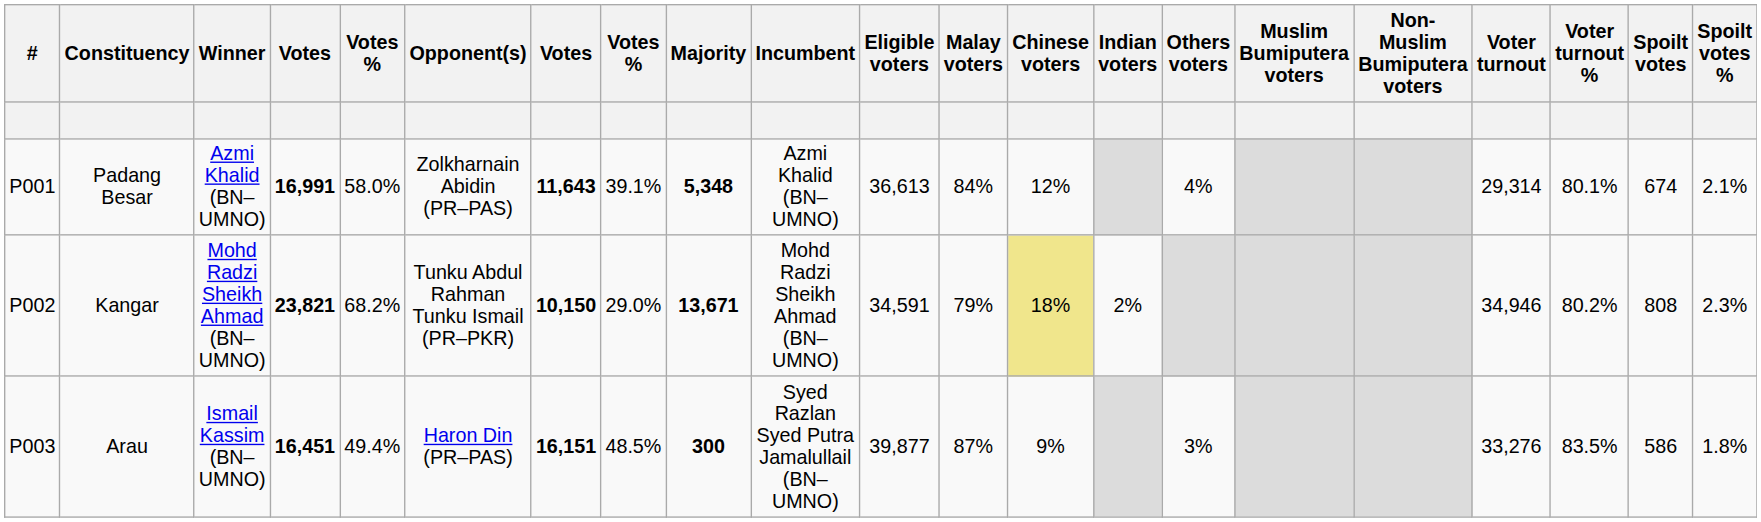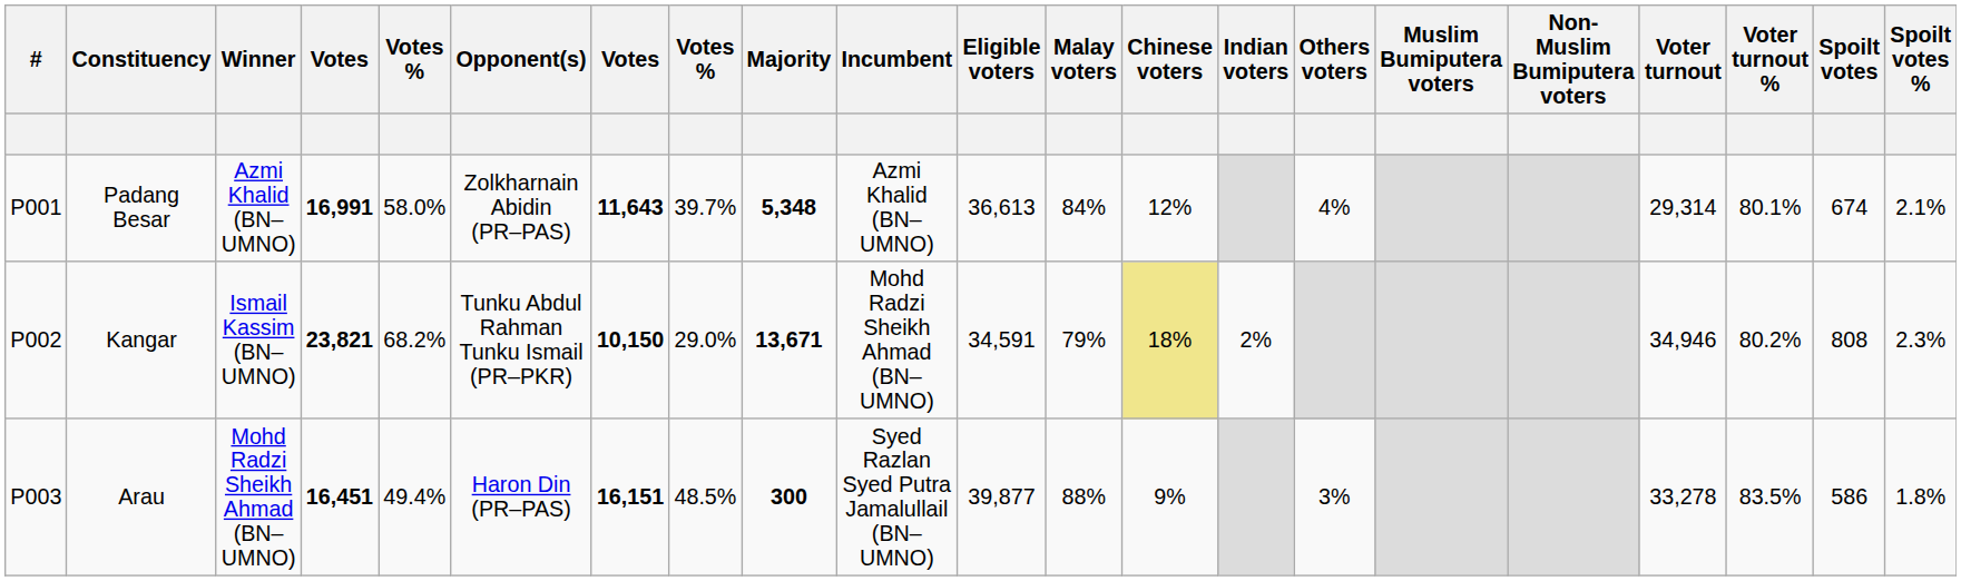Padang Besar | column 8: 39.1% -> 39.7%
Kangar | Winner: Mohd Radzi Sheikh Ahmad (BN–UMNO) -> Ismail Kassim (BN–UMNO)
Arau | Winner: Ismail Kassim (BN–UMNO) -> Mohd Radzi Sheikh Ahmad (BN–UMNO)
Arau | Malay voters: 87% -> 88%
Arau | Voter turnout: 33,276 -> 33,278
